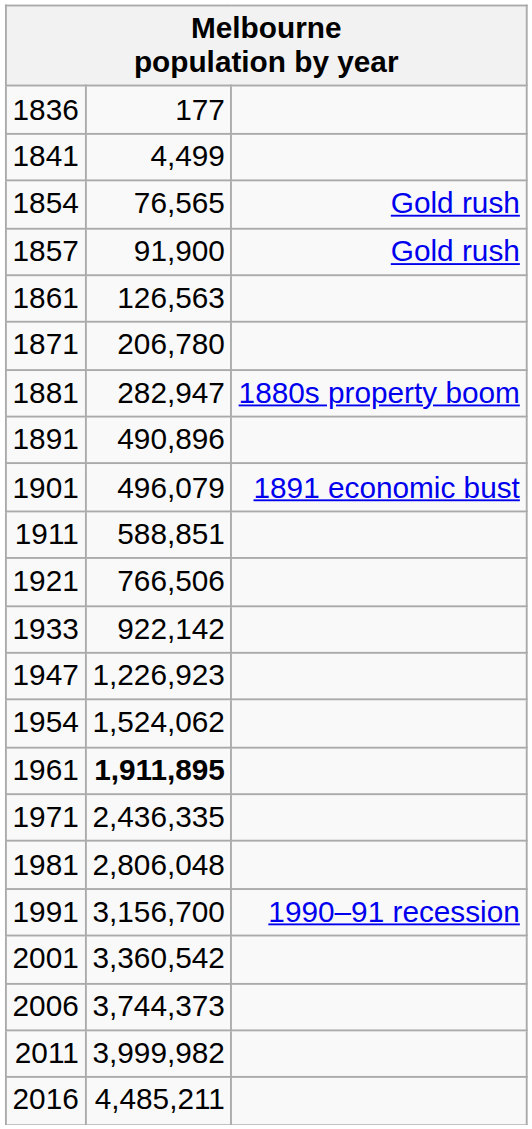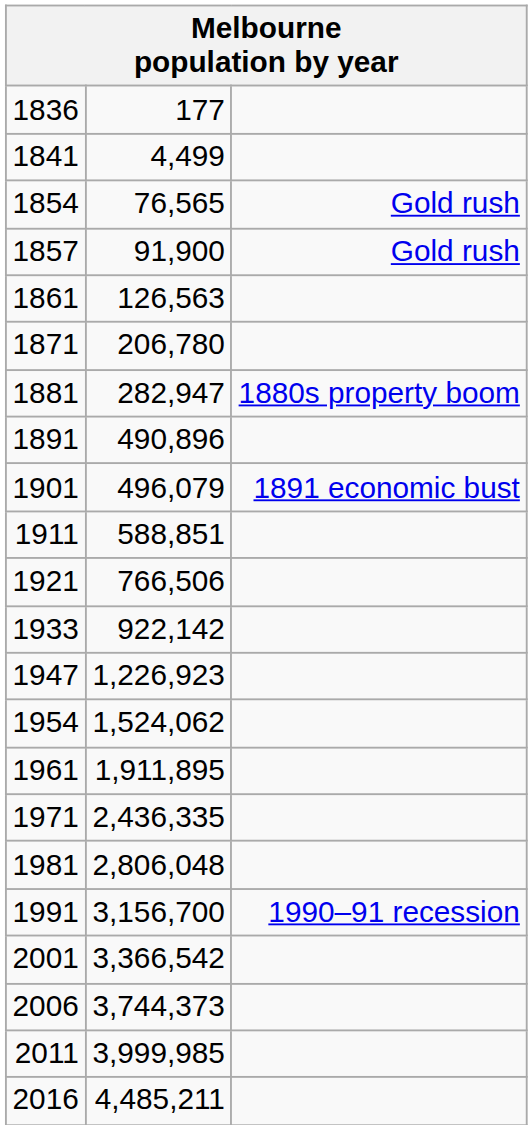1961 | column 2: bold -> normal
2001 | column 2: 3,360,542 -> 3,366,542
2011 | column 2: 3,999,982 -> 3,999,985
